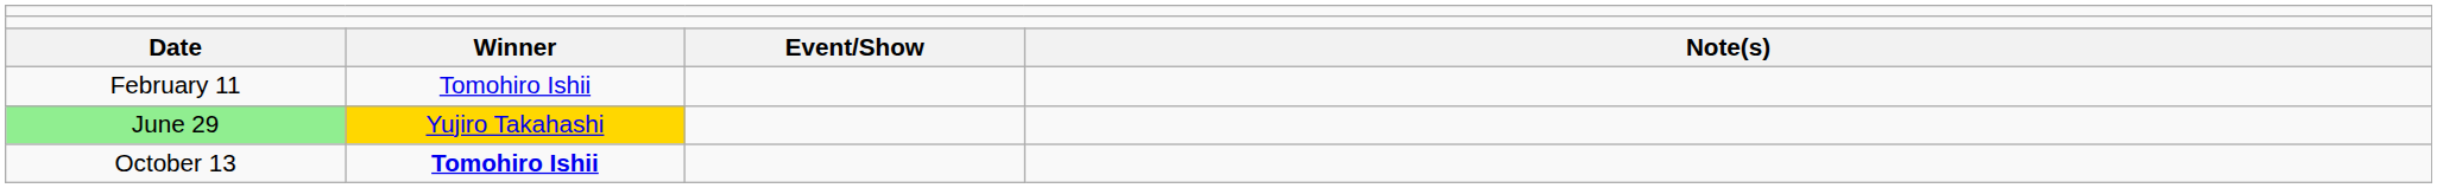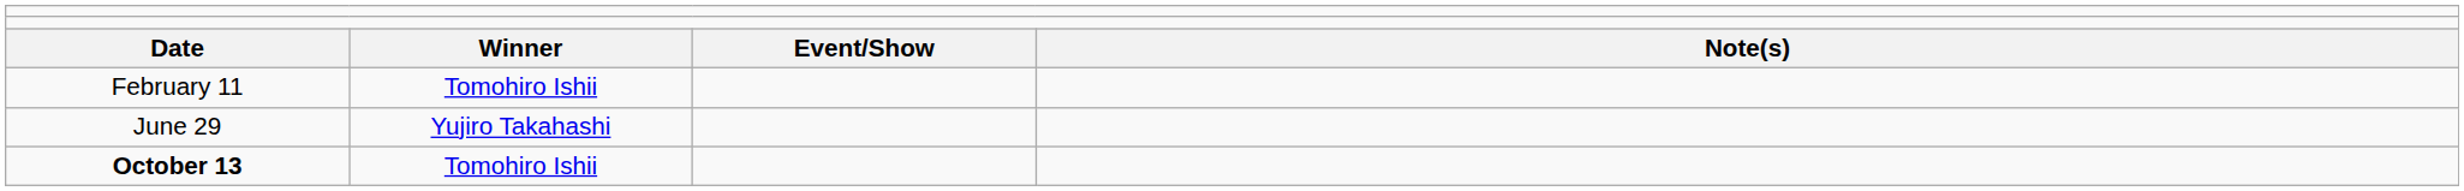June 29 | column 1: lightgreen background -> no background
June 29 | column 2: gold background -> no background
October 13 | column 1: normal -> bold
October 13 | column 2: bold -> normal
